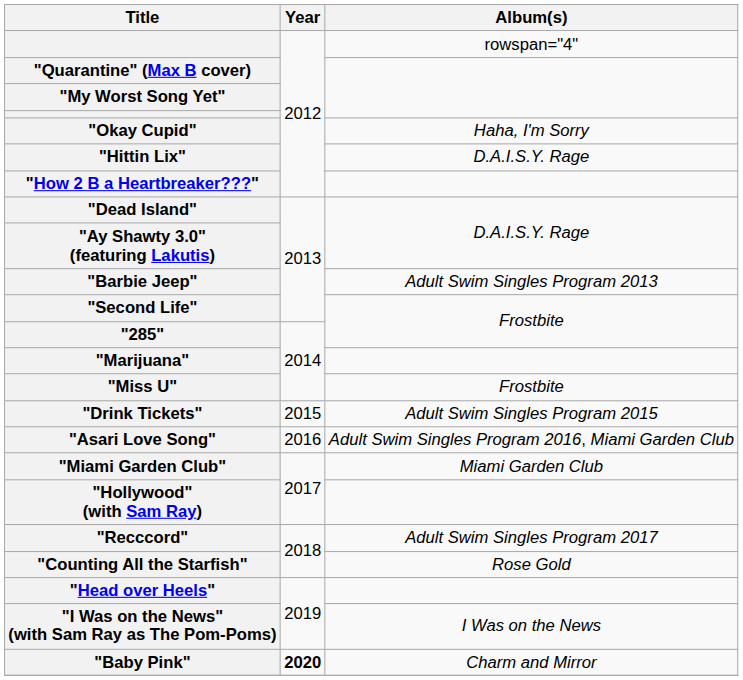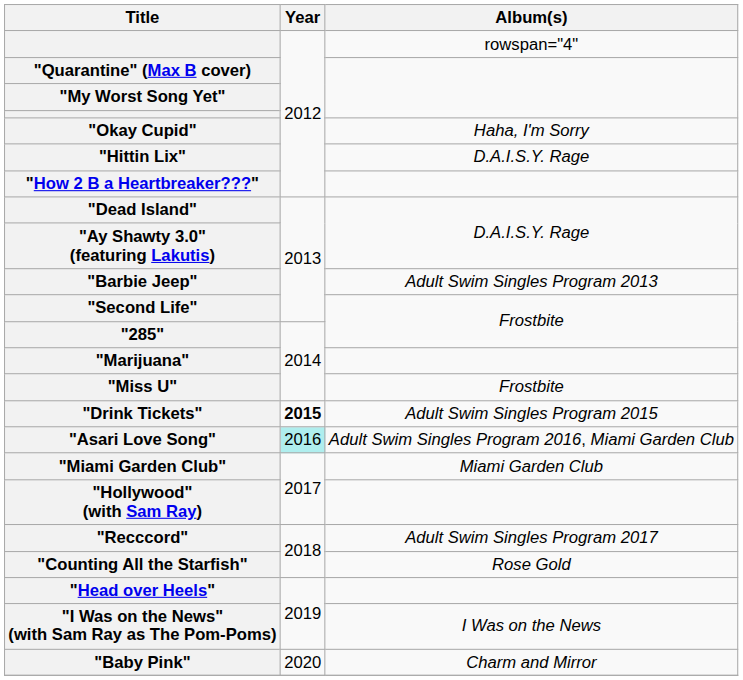"Drink Tickets" | Year: normal -> bold
"Asari Love Song" | Year: no background -> paleturquoise background
"Baby Pink" | Year: bold -> normal
